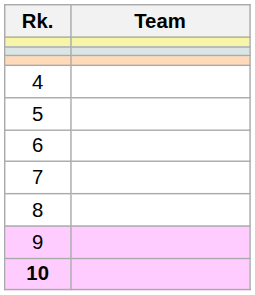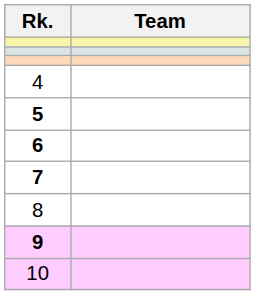row 6 | Rk.: normal -> bold
row 7 | Rk.: normal -> bold
row 8 | Rk.: normal -> bold
row 10 | Rk.: normal -> bold
row 11 | Rk.: bold -> normal
